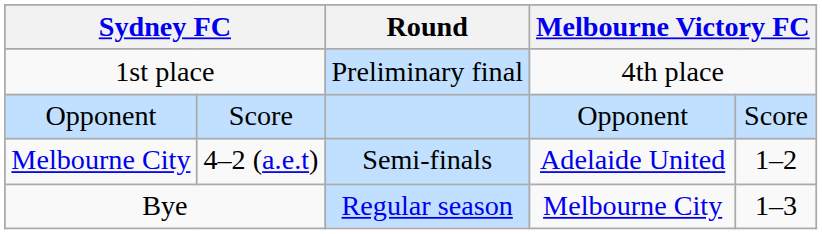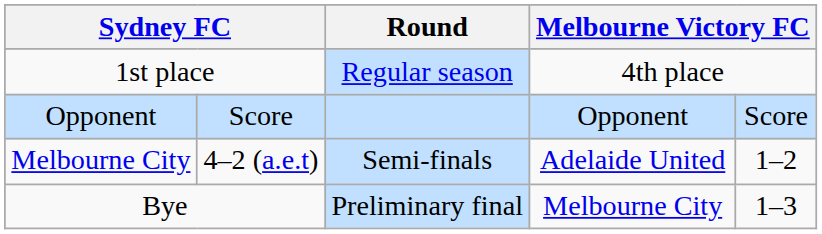1st place | Round: Preliminary final -> Regular season
Bye | Round: Regular season -> Preliminary final
